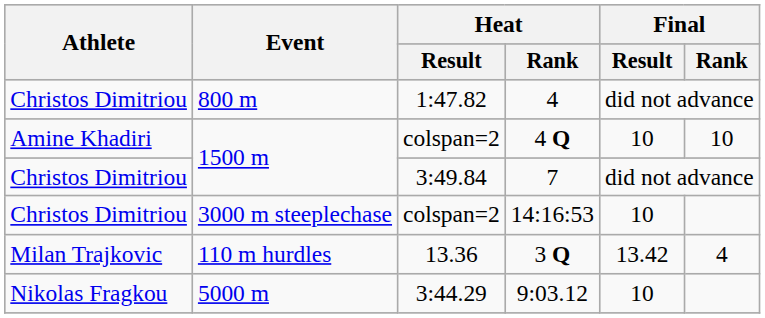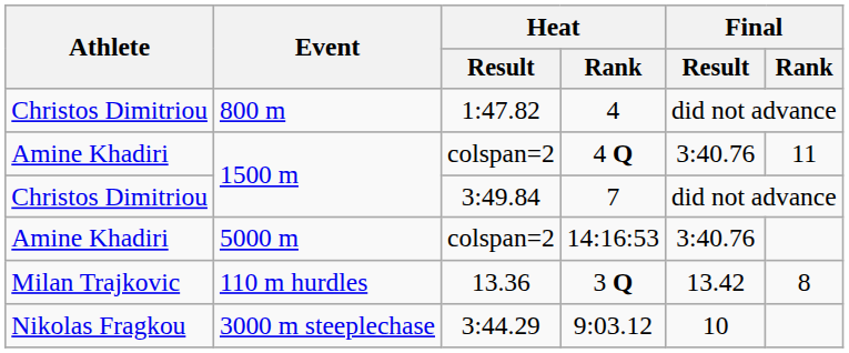4 Q | Final / Result: 10 -> 3:40.76
4 Q | Final / Rank: 10 -> 11
14:16:53 | Athlete: Christos Dimitriou -> Amine Khadiri
14:16:53 | Event: 3000 m steeplechase -> 5000 m
14:16:53 | Final / Result: 10 -> 3:40.76
3 Q | Final / Rank: 4 -> 8
9:03.12 | Event: 5000 m -> 3000 m steeplechase
